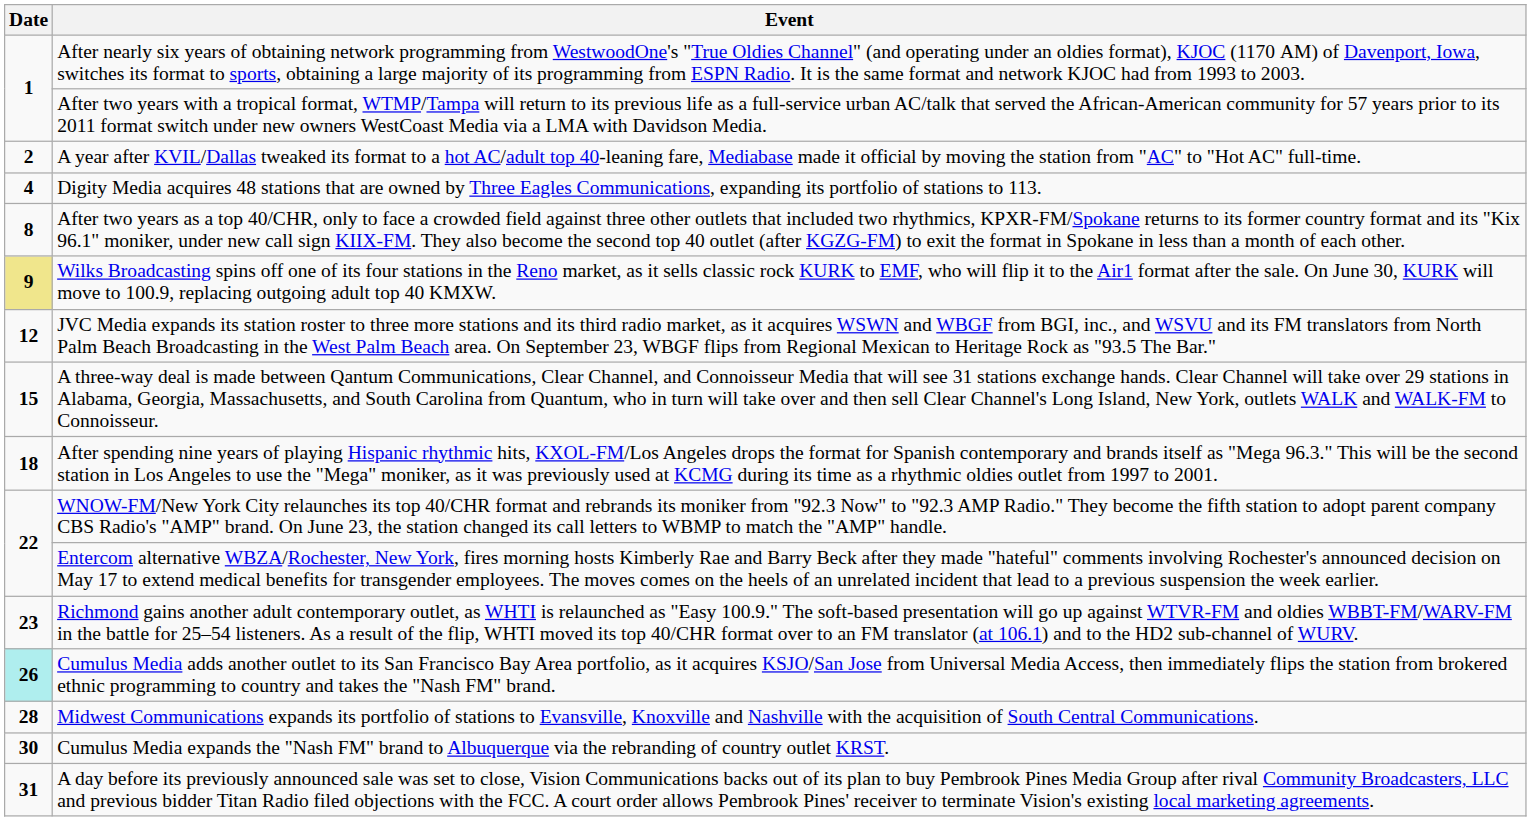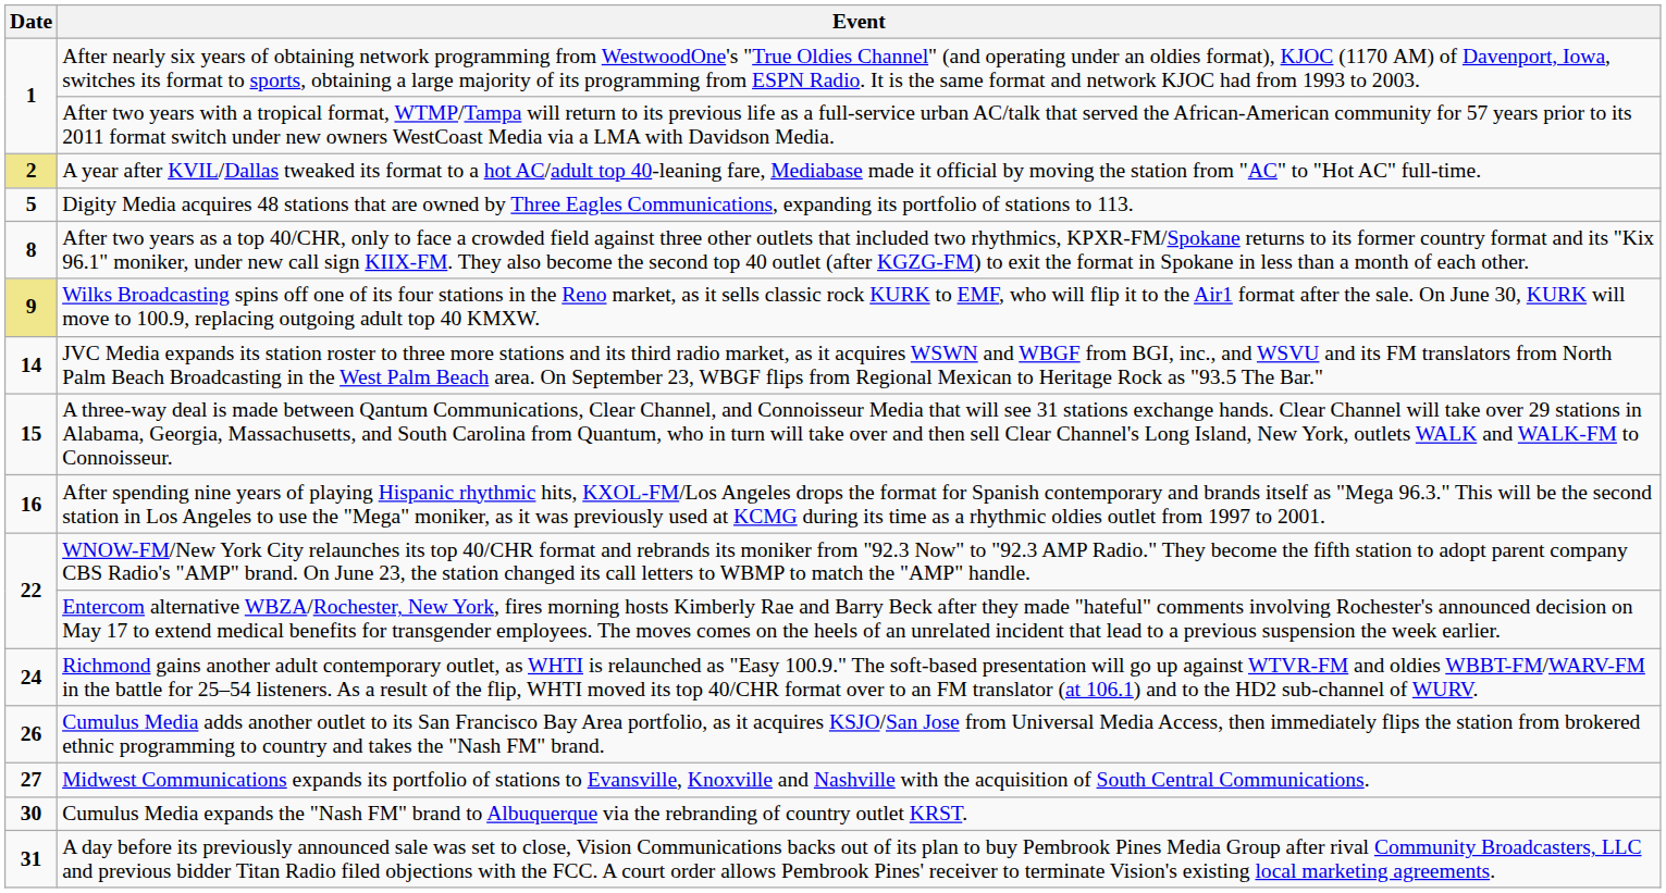row 4 | Date: no background -> khaki background
row 5 | Date: 4 -> 5
row 8 | Date: 12 -> 14
row 10 | Date: 18 -> 16
row 13 | Date: 23 -> 24
row 14 | Date: paleturquoise background -> no background
row 15 | Date: 28 -> 27
